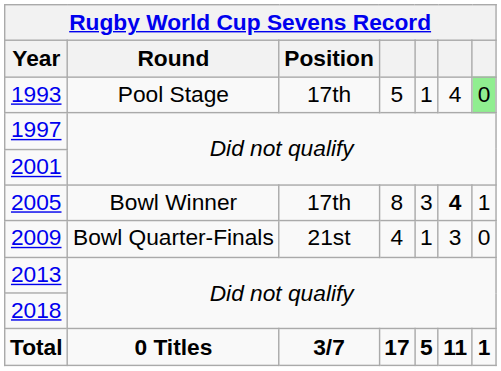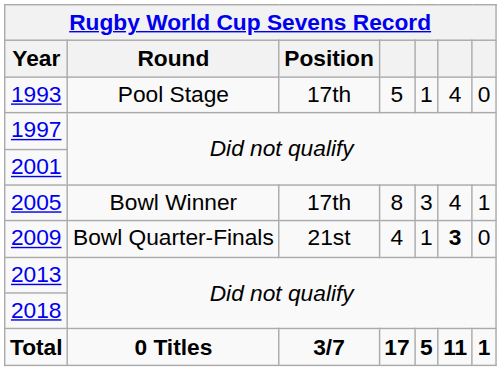1993 | column 7: lightgreen background -> no background
2005 | column 6: bold -> normal
2009 | column 6: normal -> bold
